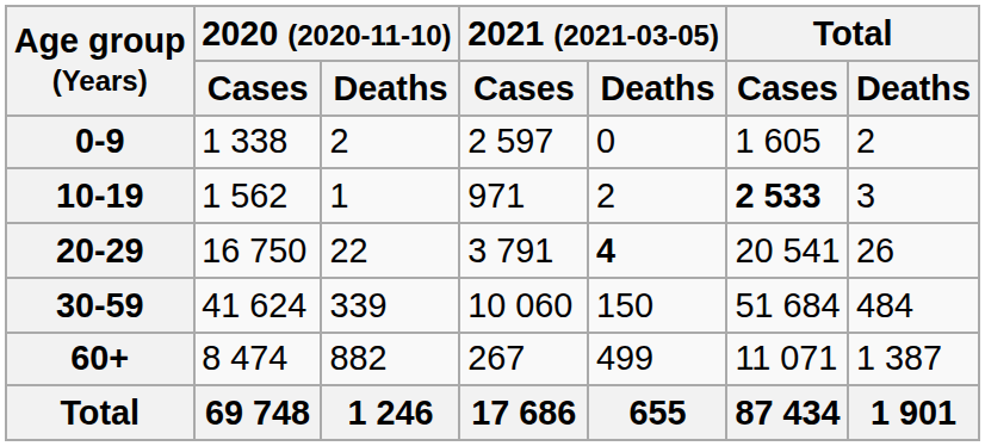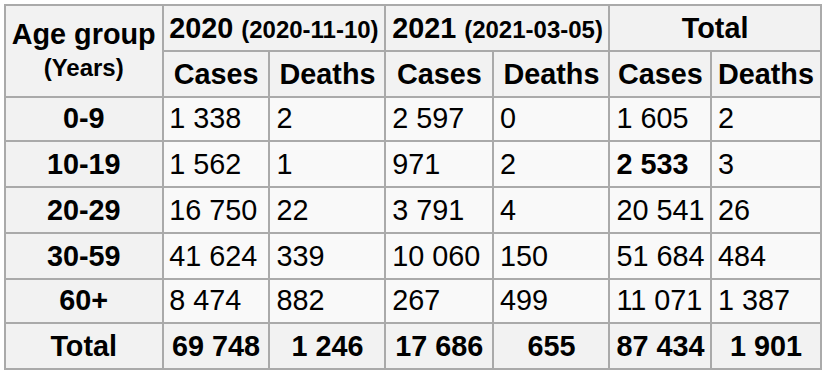20-29 | 2021 (2021-03-05) / Deaths: bold -> normal
